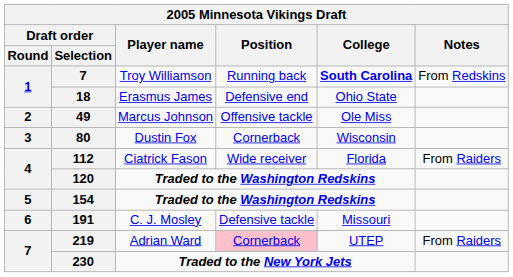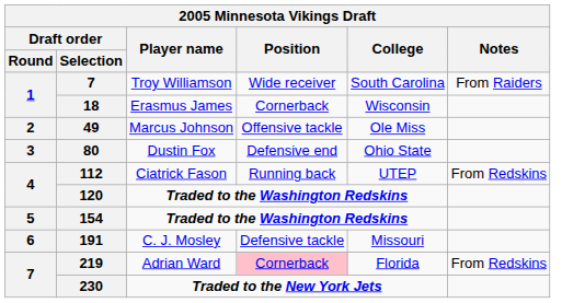Troy Williamson | Position: Running back -> Wide receiver
Troy Williamson | College: bold -> normal
Troy Williamson | Notes: From Redskins -> From Raiders
Erasmus James | Position: Defensive end -> Cornerback
Erasmus James | College: Ohio State -> Wisconsin
Dustin Fox | Position: Cornerback -> Defensive end
Dustin Fox | College: Wisconsin -> Ohio State
Ciatrick Fason | Position: Wide receiver -> Running back
Ciatrick Fason | College: Florida -> UTEP
Ciatrick Fason | Notes: From Raiders -> From Redskins
Adrian Ward | College: UTEP -> Florida
Adrian Ward | Notes: From Raiders -> From Redskins
